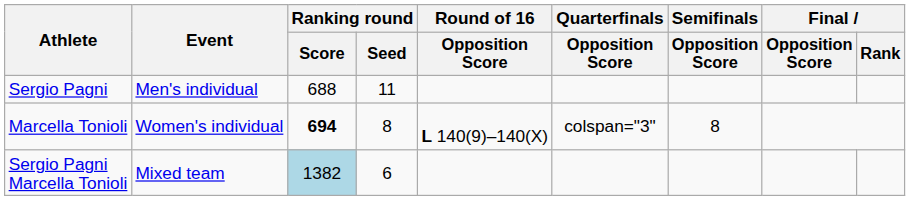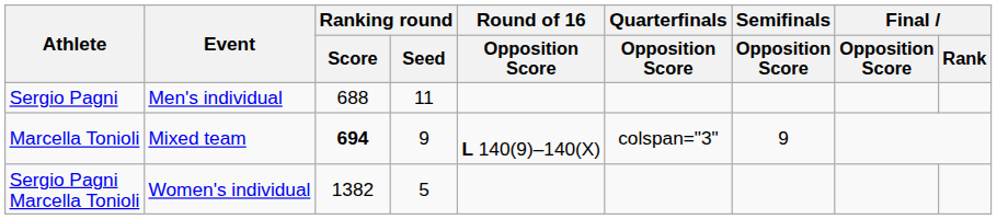Marcella Tonioli | Event: Women's individual -> Mixed team
Marcella Tonioli | Ranking round / Seed: 8 -> 9
Marcella Tonioli | Semifinals / Opposition Score: 8 -> 9
Sergio Pagni Marcella Tonioli | Event: Mixed team -> Women's individual
Sergio Pagni Marcella Tonioli | Ranking round / Score: lightblue background -> no background
Sergio Pagni Marcella Tonioli | Ranking round / Seed: 6 -> 5
